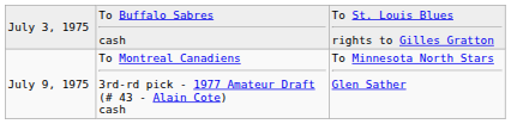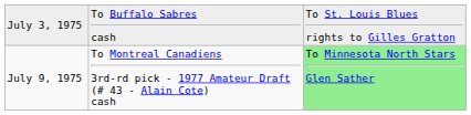July 9, 1975 | column 3: no background -> lightgreen background
